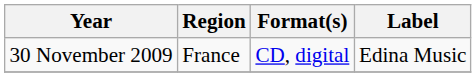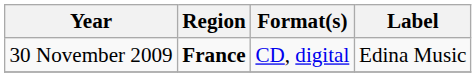30 November 2009 | Region: normal -> bold
